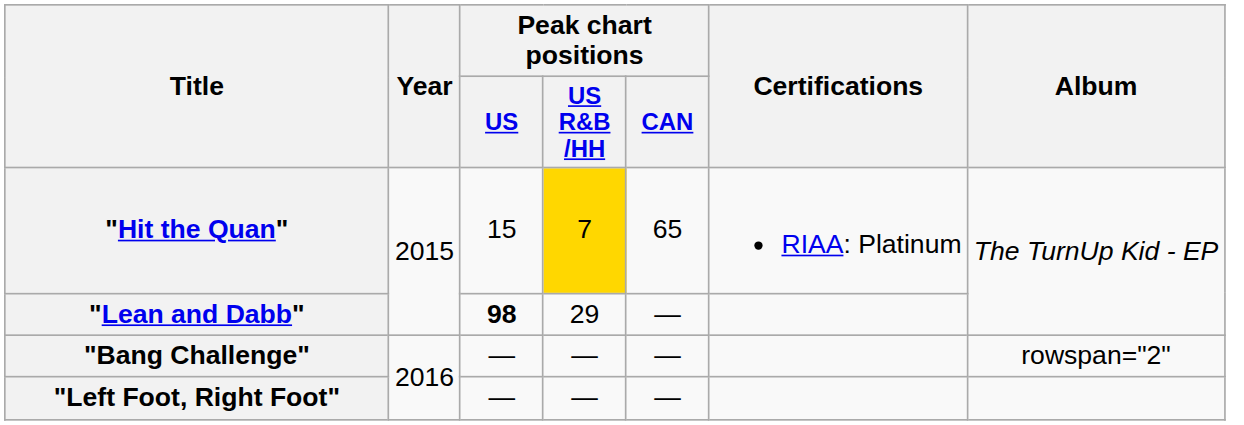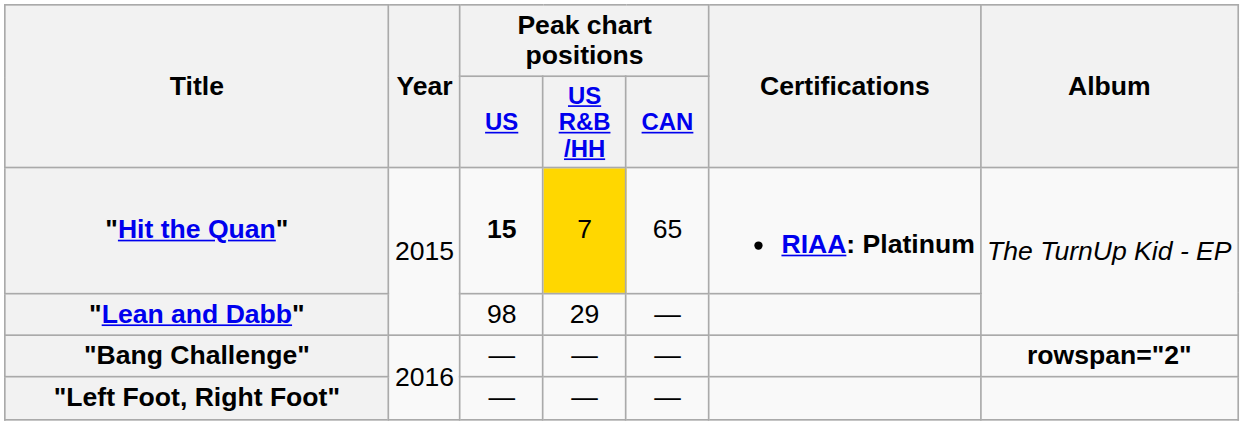"Hit the Quan" | Peak chart positions / US: normal -> bold
"Hit the Quan" | Certifications: normal -> bold
"Lean and Dabb" | Peak chart positions / US: bold -> normal
"Bang Challenge" | Album: normal -> bold
